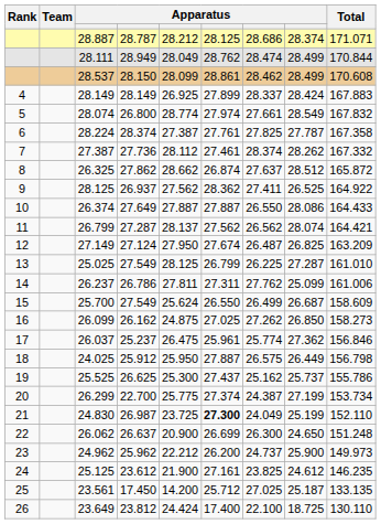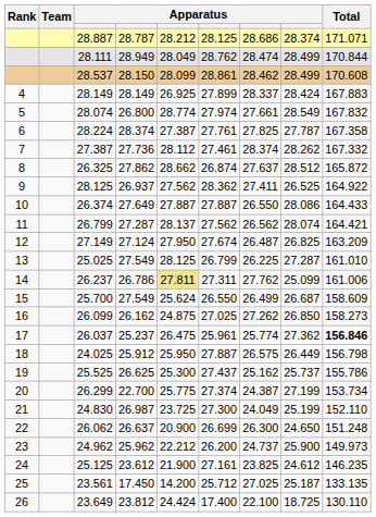26.237 | column 5: no background -> khaki background
26.037 | Total: normal -> bold
24.830 | column 6: bold -> normal
